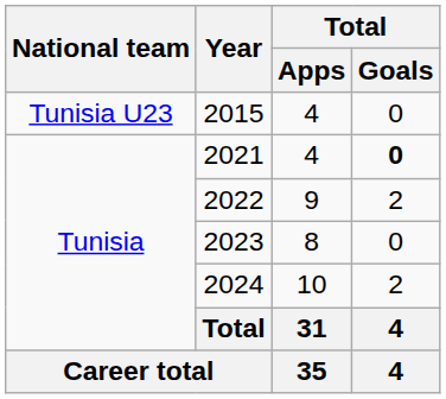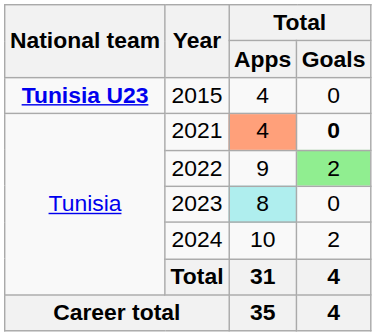2015 | National team: normal -> bold
2021 | Total / Apps: no background -> lightsalmon background
2022 | Total / Goals: no background -> lightgreen background
2023 | Total / Apps: no background -> paleturquoise background
